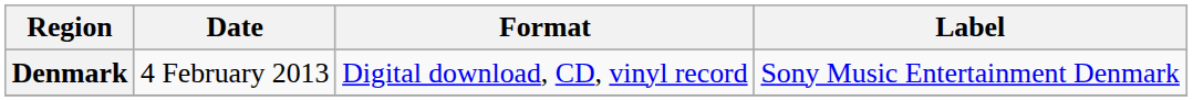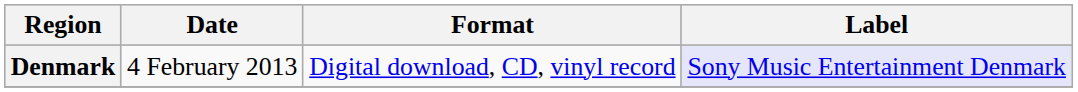Denmark | Label: no background -> lavender background
